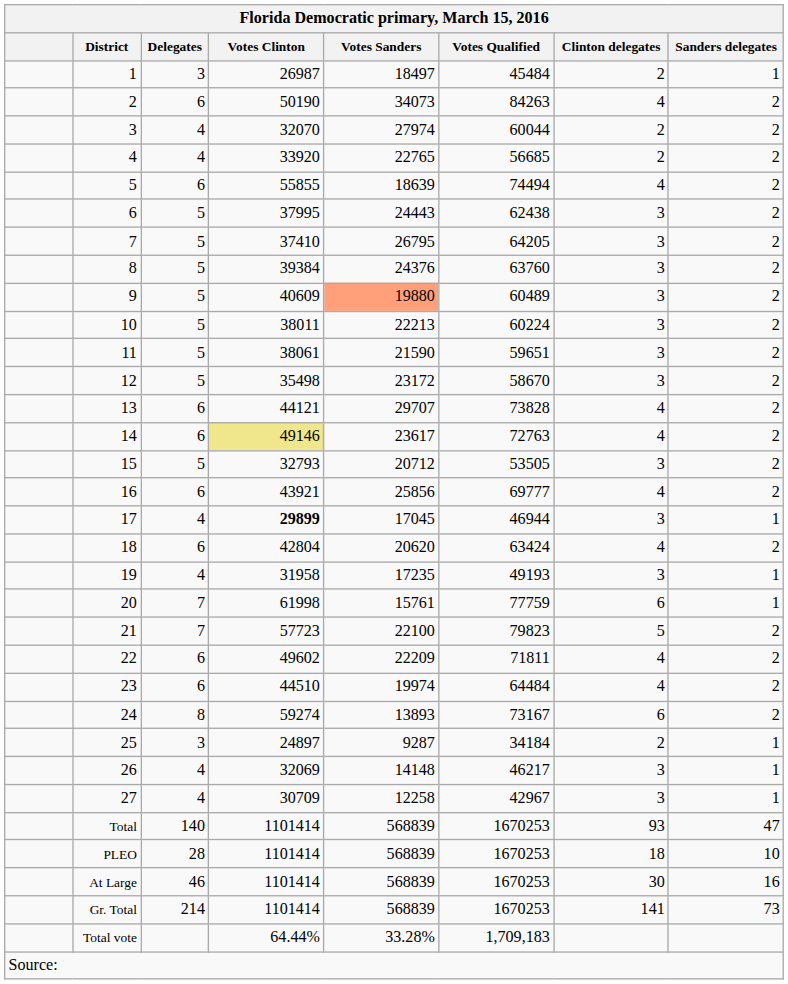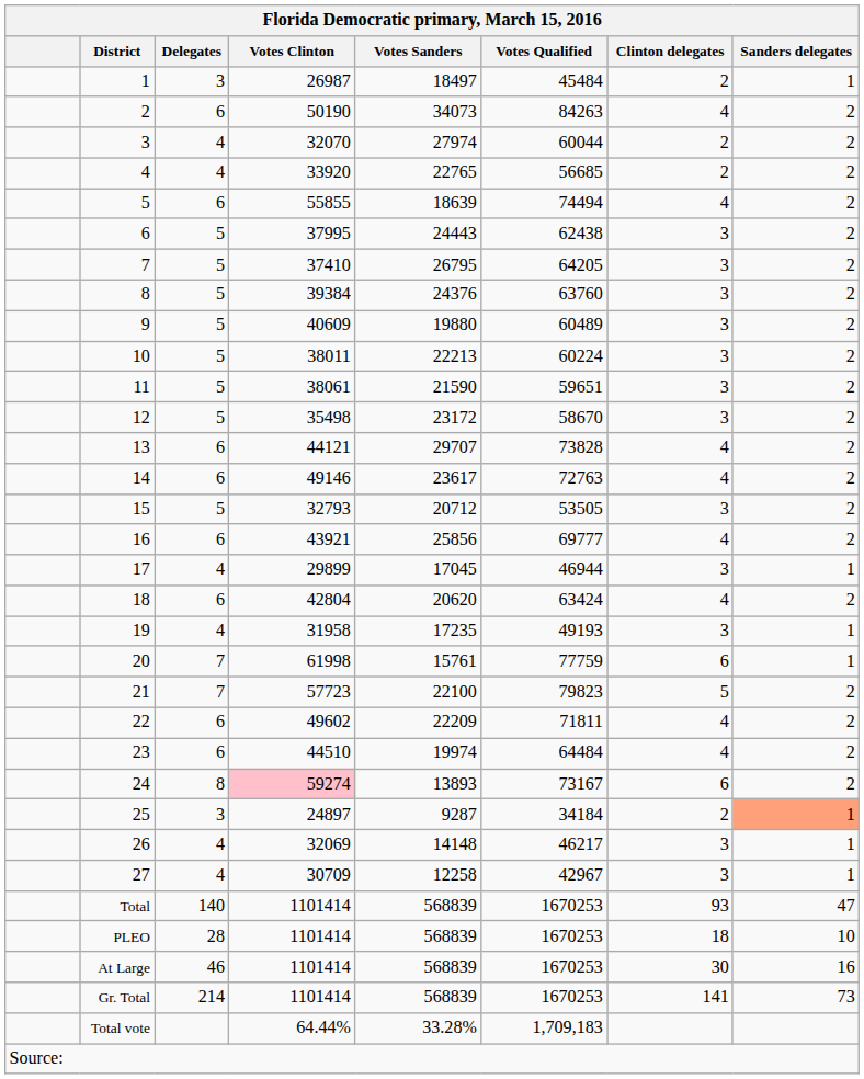9 | Votes Sanders: lightsalmon background -> no background
14 | Votes Clinton: khaki background -> no background
17 | Votes Clinton: bold -> normal
24 | Votes Clinton: no background -> pink background
25 | Sanders delegates: no background -> lightsalmon background
